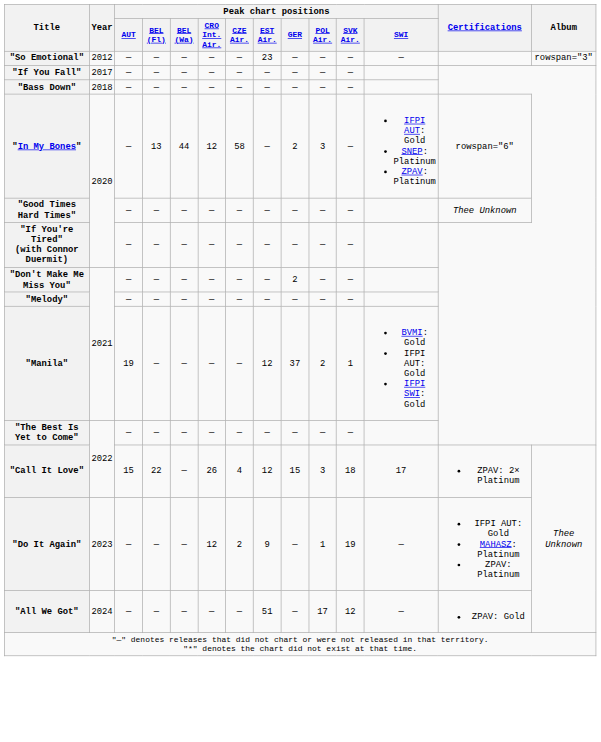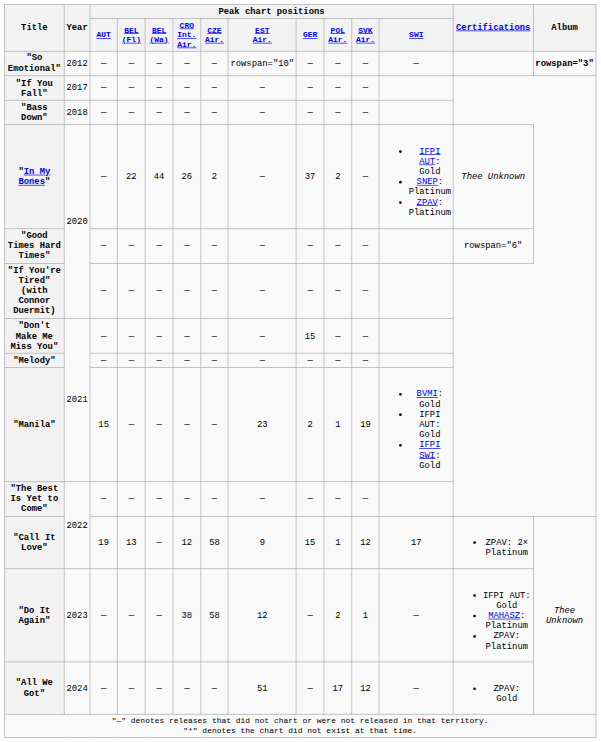"So Emotional" | Peak chart positions / EST Air.: 23 -> rowspan="10"
"So Emotional" | Album: normal -> bold
"In My Bones" | Peak chart positions / BEL (Fl): 13 -> 22
"In My Bones" | Peak chart positions / CRO Int. Air.: 12 -> 26
"In My Bones" | Peak chart positions / CZE Air.: 58 -> 2
"In My Bones" | Peak chart positions / GER: 2 -> 37
"In My Bones" | Peak chart positions / POL Air.: 3 -> 2
"In My Bones" | Certifications: rowspan="6" -> Thee Unknown
"Good Times Hard Times" | Certifications: Thee Unknown -> rowspan="6"
"Don't Make Me Miss You" | Peak chart positions / GER: 2 -> 15
"Manila" | Peak chart positions / AUT: 19 -> 15
"Manila" | Peak chart positions / EST Air.: 12 -> 23
"Manila" | Peak chart positions / GER: 37 -> 2
"Manila" | Peak chart positions / POL Air.: 2 -> 1
"Manila" | Peak chart positions / SVK Air.: 1 -> 19
"Call It Love" | Peak chart positions / AUT: 15 -> 19
"Call It Love" | Peak chart positions / BEL (Fl): 22 -> 13
"Call It Love" | Peak chart positions / CRO Int. Air.: 26 -> 12
"Call It Love" | Peak chart positions / CZE Air.: 4 -> 58
"Call It Love" | Peak chart positions / EST Air.: 12 -> 9
"Call It Love" | Peak chart positions / POL Air.: 3 -> 1
"Call It Love" | Peak chart positions / SVK Air.: 18 -> 12
"Do It Again" | Peak chart positions / CRO Int. Air.: 12 -> 38
"Do It Again" | Peak chart positions / CZE Air.: 2 -> 58
"Do It Again" | Peak chart positions / EST Air.: 9 -> 12
"Do It Again" | Peak chart positions / POL Air.: 1 -> 2
"Do It Again" | Peak chart positions / SVK Air.: 19 -> 1
